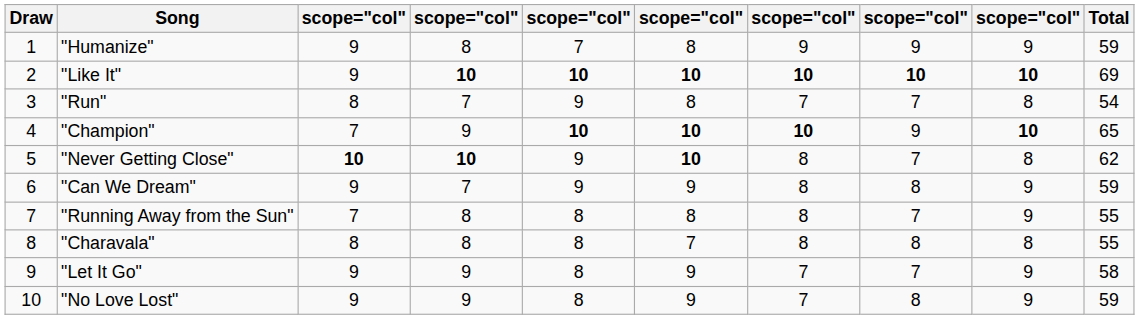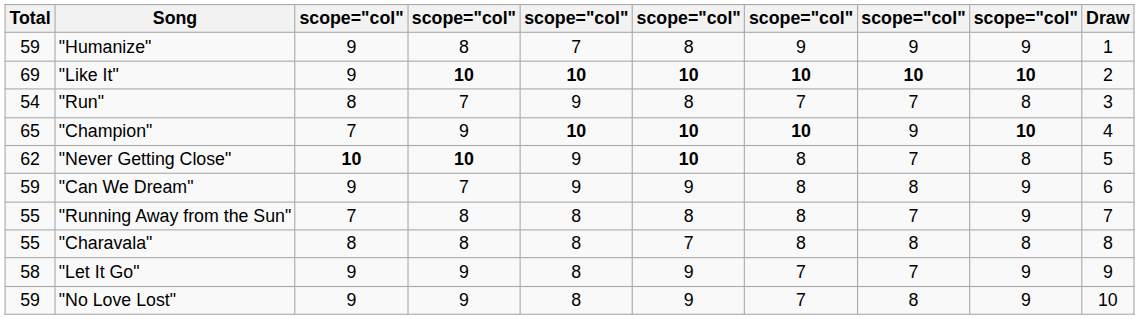columns swapped: Draw <-> Total
